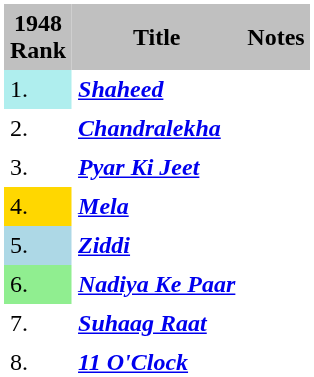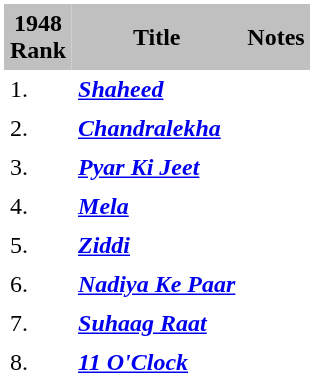Shaheed | column 1: paleturquoise background -> no background
Mela | column 1: gold background -> no background
Ziddi | column 1: lightblue background -> no background
Nadiya Ke Paar | column 1: lightgreen background -> no background
